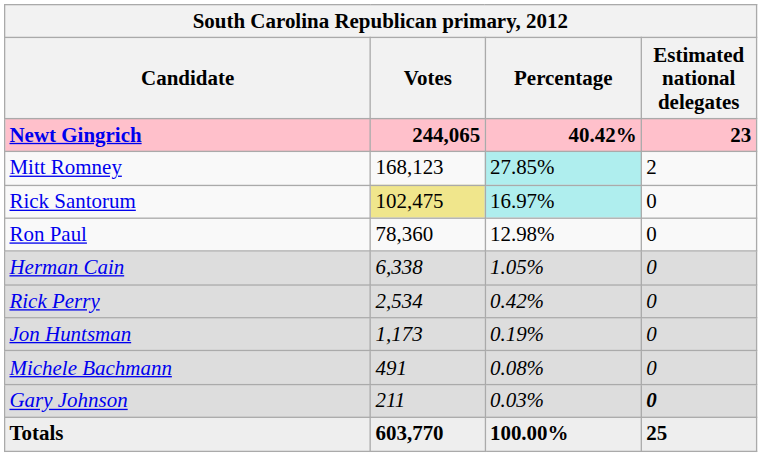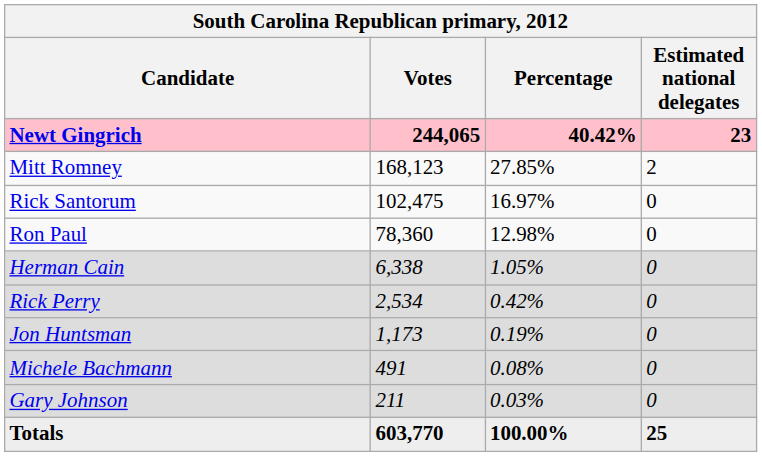Mitt Romney | Percentage: paleturquoise background -> no background
Rick Santorum | Votes: khaki background -> no background
Rick Santorum | Percentage: paleturquoise background -> no background
Gary Johnson | Estimated national delegates: bold -> normal
